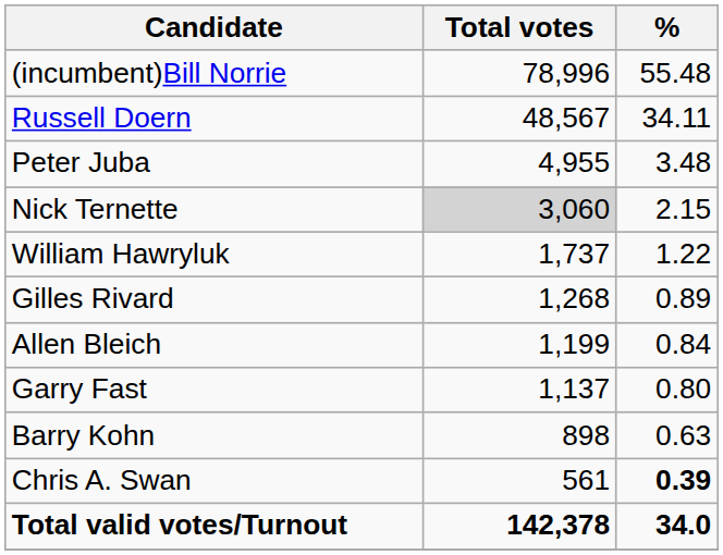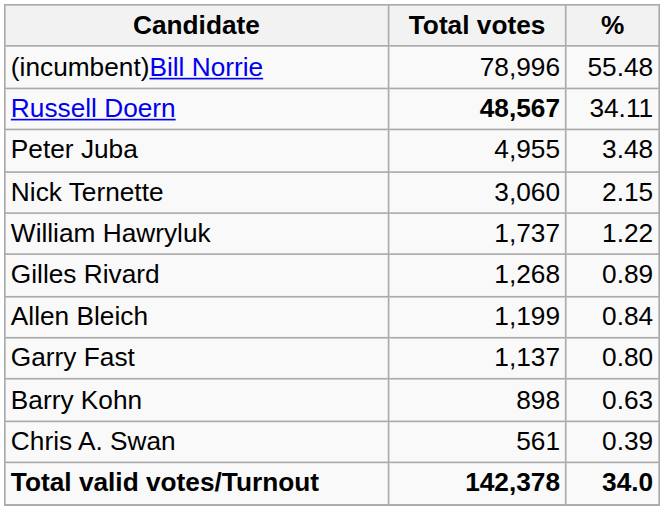Russell Doern | Total votes: normal -> bold
Nick Ternette | Total votes: lightgrey background -> no background
Chris A. Swan | %: bold -> normal
